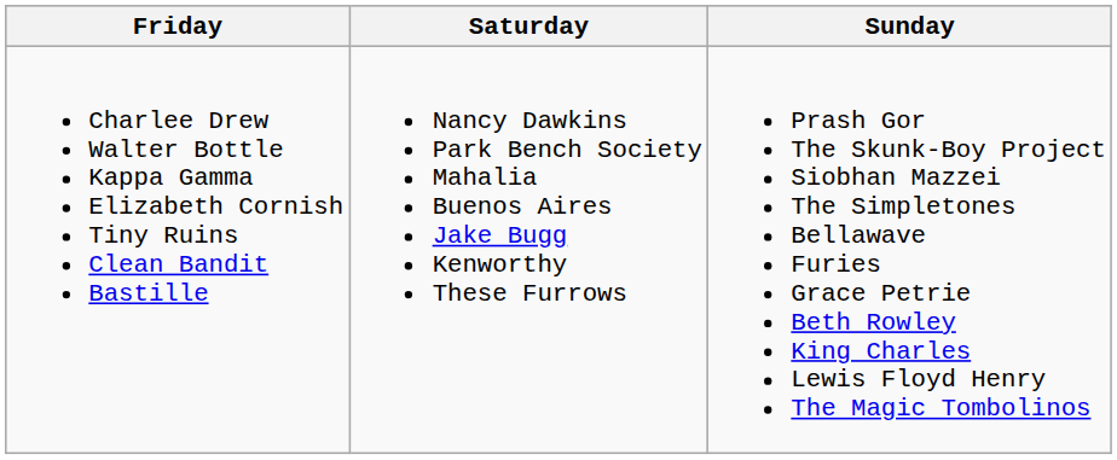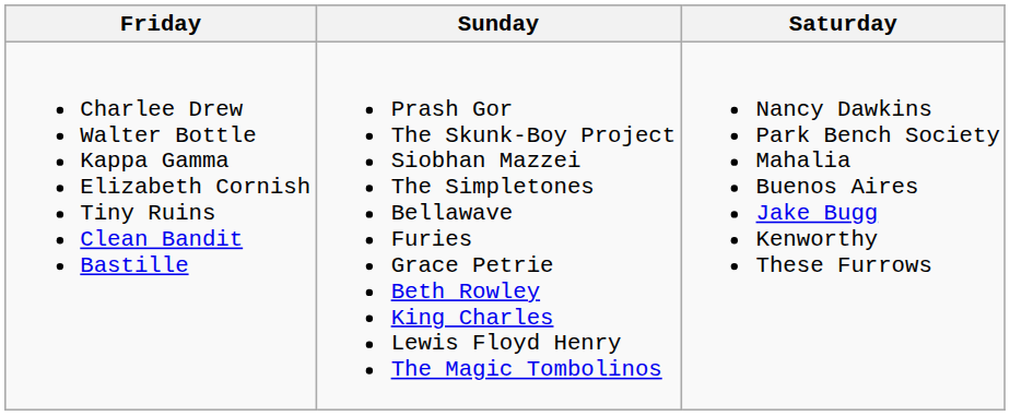columns swapped: Saturday <-> Sunday
